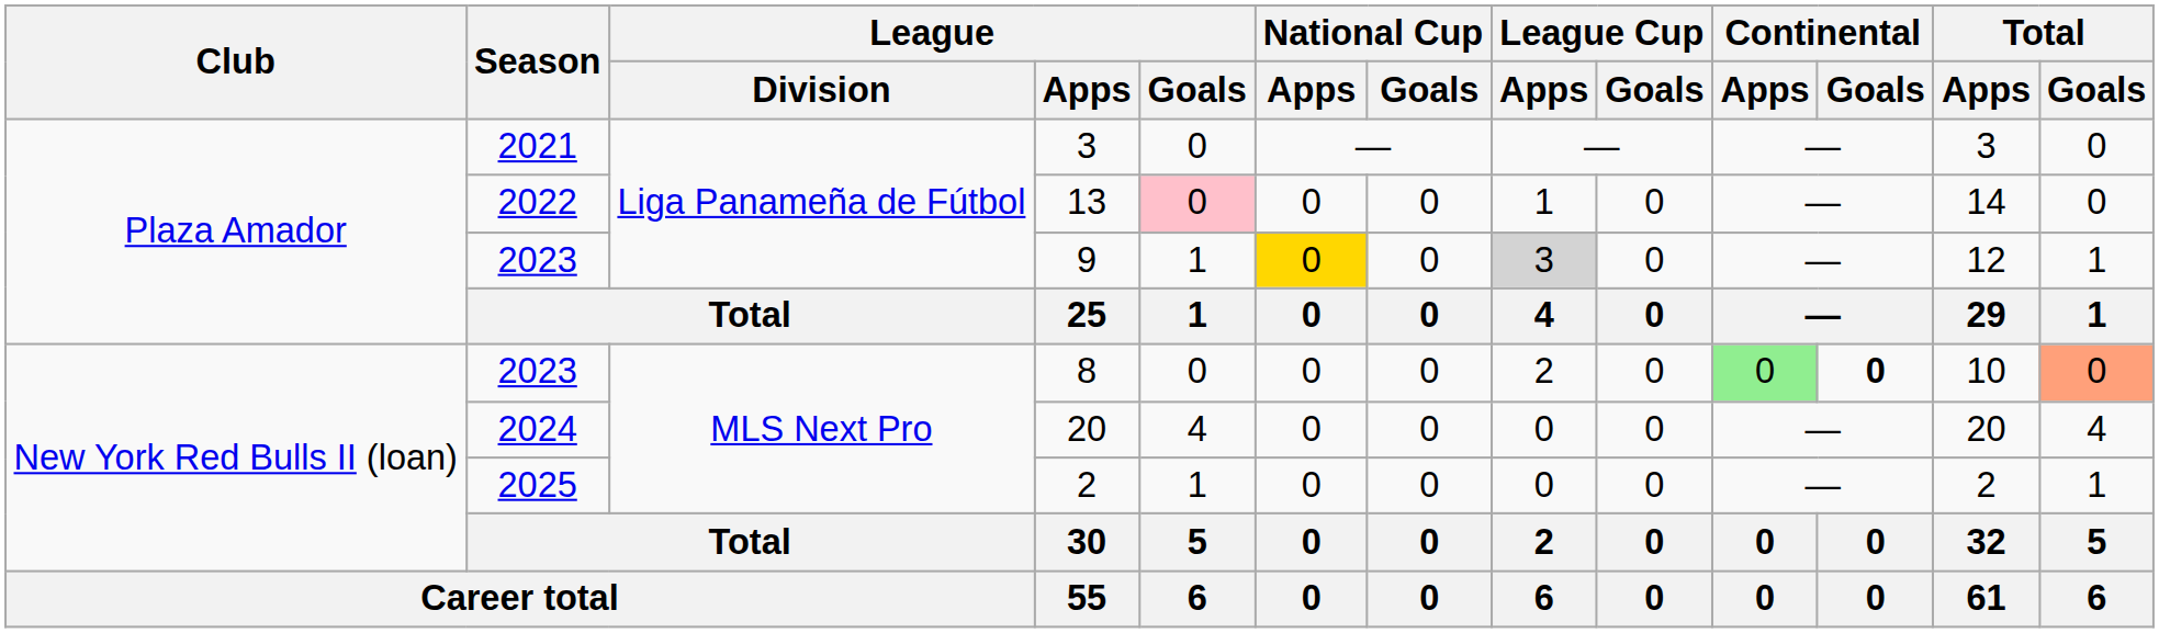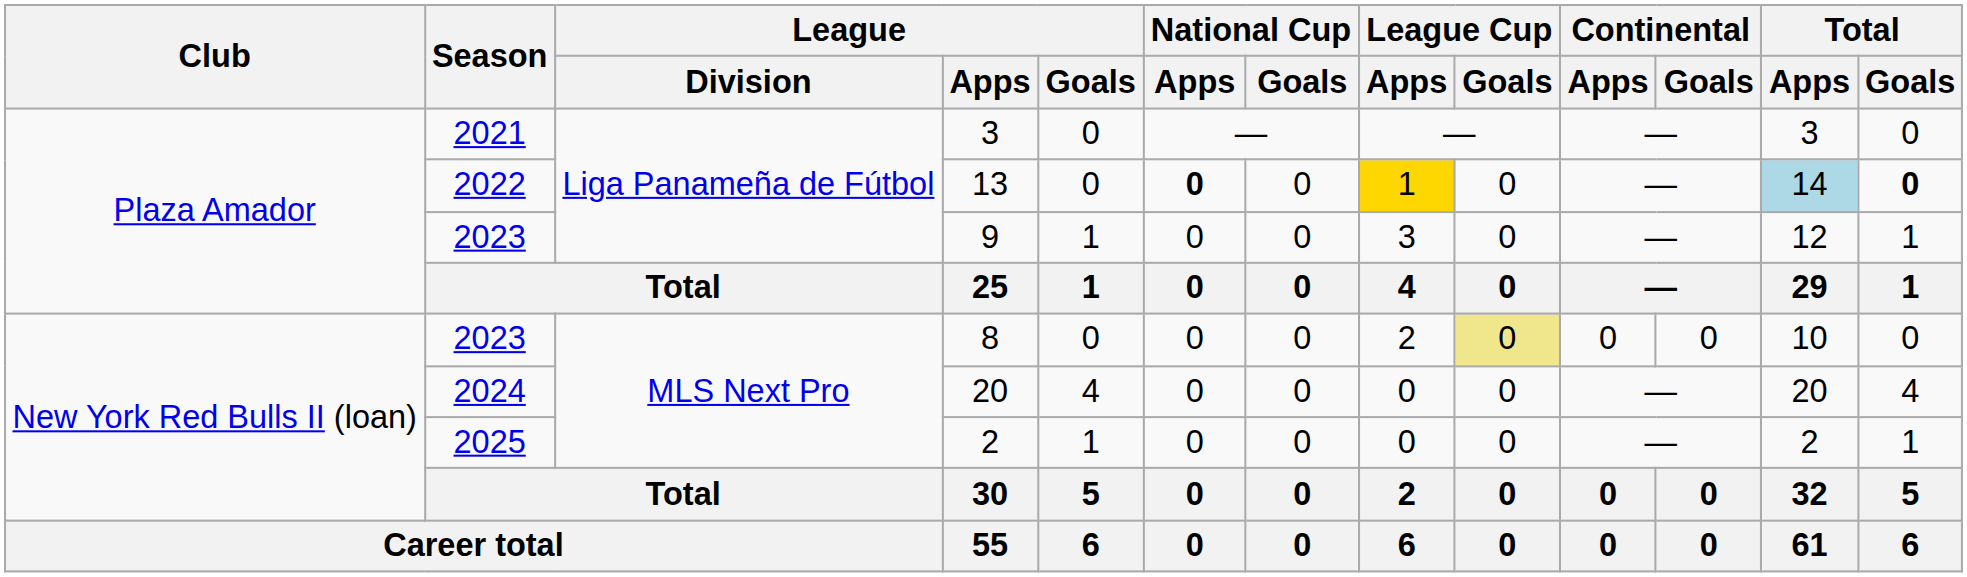13 | League / Goals: pink background -> no background
13 | National Cup / Apps: normal -> bold
13 | League Cup / Apps: no background -> gold background
13 | Total / Apps: no background -> lightblue background
13 | Total / Goals: normal -> bold
9 | National Cup / Apps: gold background -> no background
9 | League Cup / Apps: lightgrey background -> no background
8 | League Cup / Goals: no background -> khaki background
8 | Continental / Apps: lightgreen background -> no background
8 | Continental / Goals: bold -> normal
8 | Total / Goals: lightsalmon background -> no background
